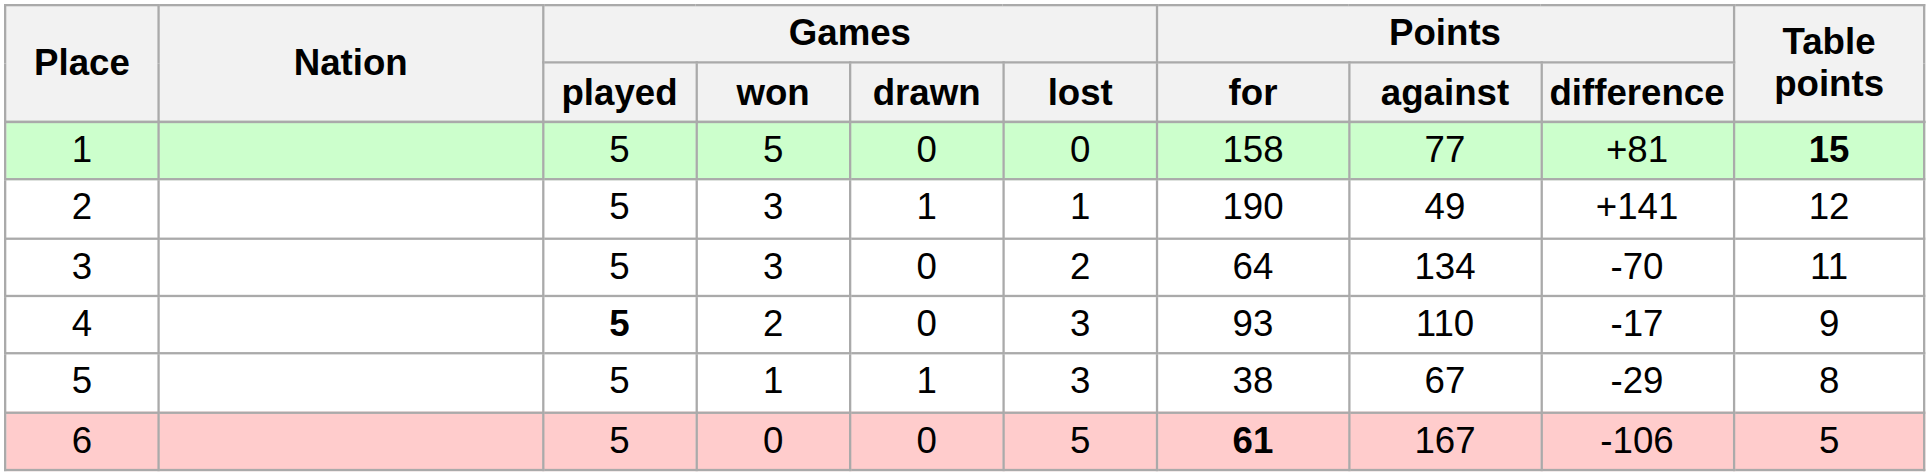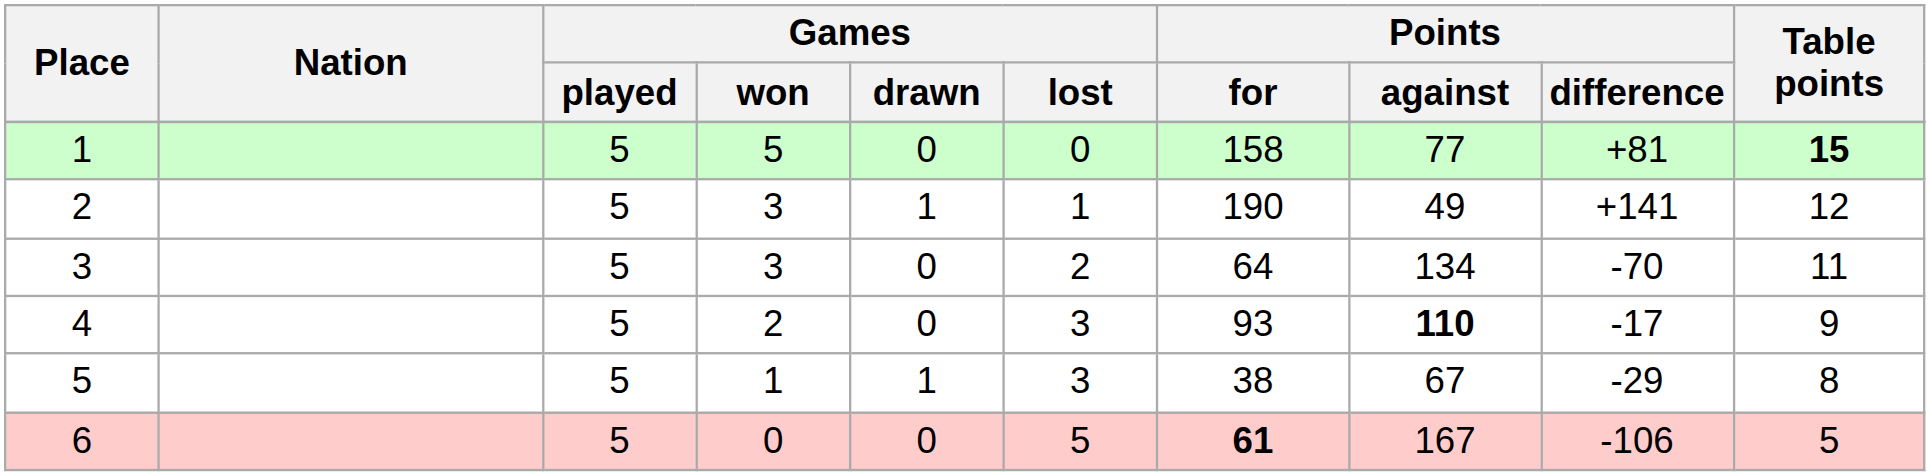4 | Games / played: bold -> normal
4 | Points / against: normal -> bold
